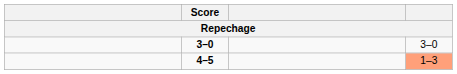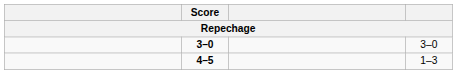4–5 | column 4: lightsalmon background -> no background
